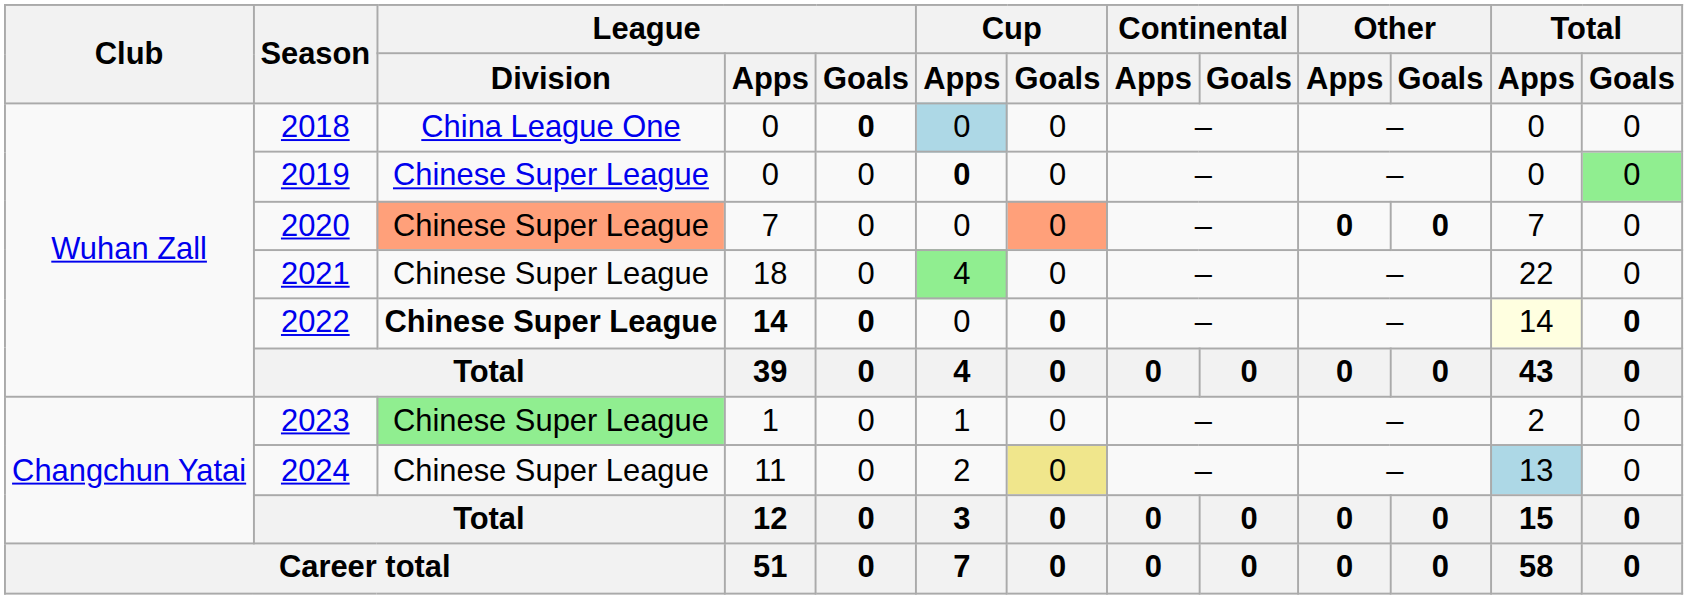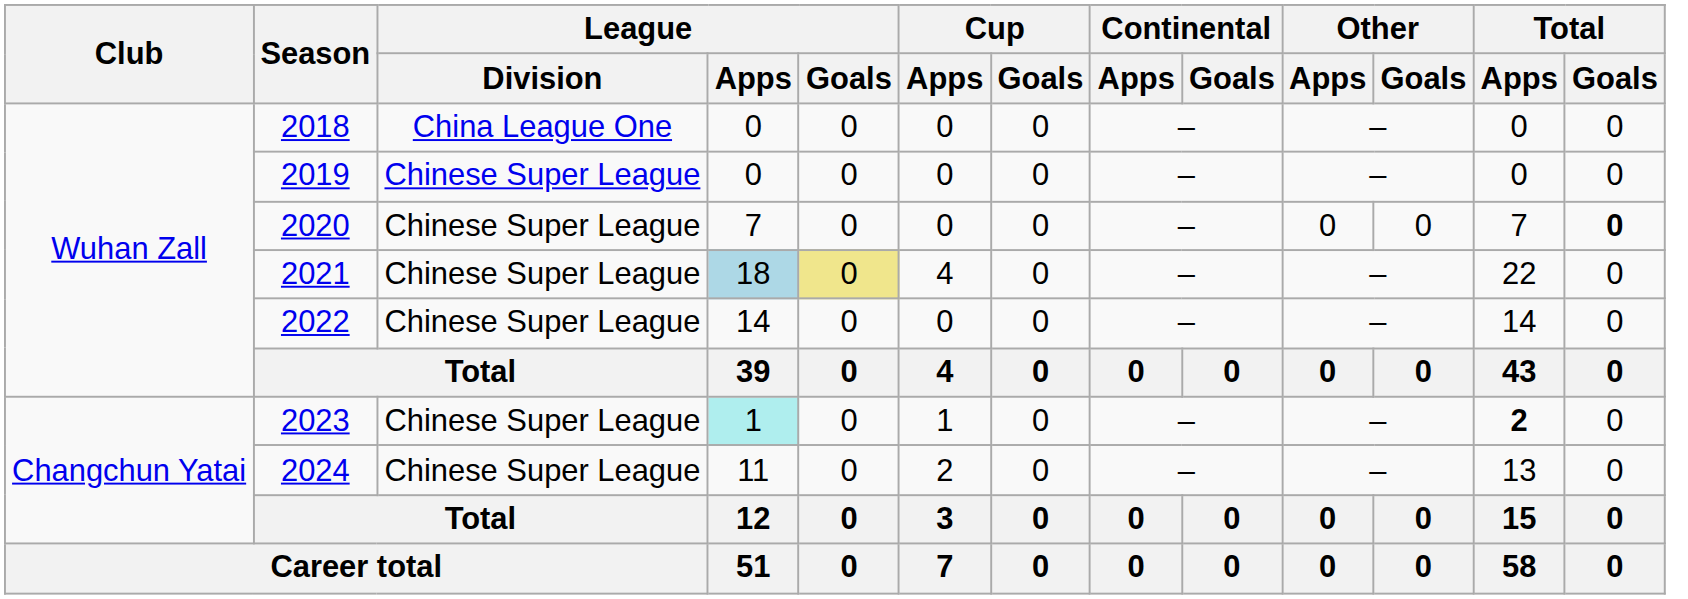2018 | League / Goals: bold -> normal
2018 | Cup / Apps: lightblue background -> no background
2019 | Cup / Apps: bold -> normal
2019 | Total / Goals: lightgreen background -> no background
2020 | League / Division: lightsalmon background -> no background
2020 | Cup / Goals: lightsalmon background -> no background
2020 | Other / Apps: bold -> normal
2020 | Other / Goals: bold -> normal
2020 | Total / Goals: normal -> bold
2021 | League / Apps: no background -> lightblue background
2021 | League / Goals: no background -> khaki background
2021 | Cup / Apps: lightgreen background -> no background
2022 | League / Division: bold -> normal
2022 | League / Apps: bold -> normal
2022 | League / Goals: bold -> normal
2022 | Cup / Goals: bold -> normal
2022 | Total / Apps: lightyellow background -> no background
2022 | Total / Goals: bold -> normal
2023 | League / Division: lightgreen background -> no background
2023 | League / Apps: no background -> paleturquoise background
2023 | Total / Apps: normal -> bold
2024 | Cup / Goals: khaki background -> no background
2024 | Total / Apps: lightblue background -> no background
